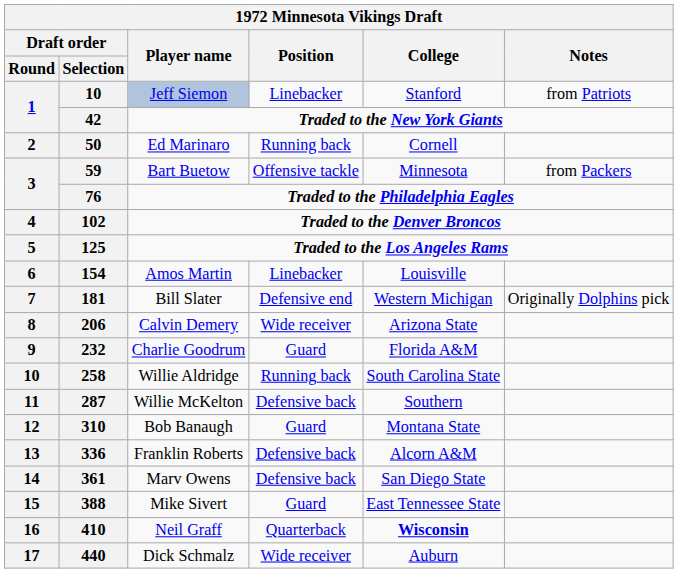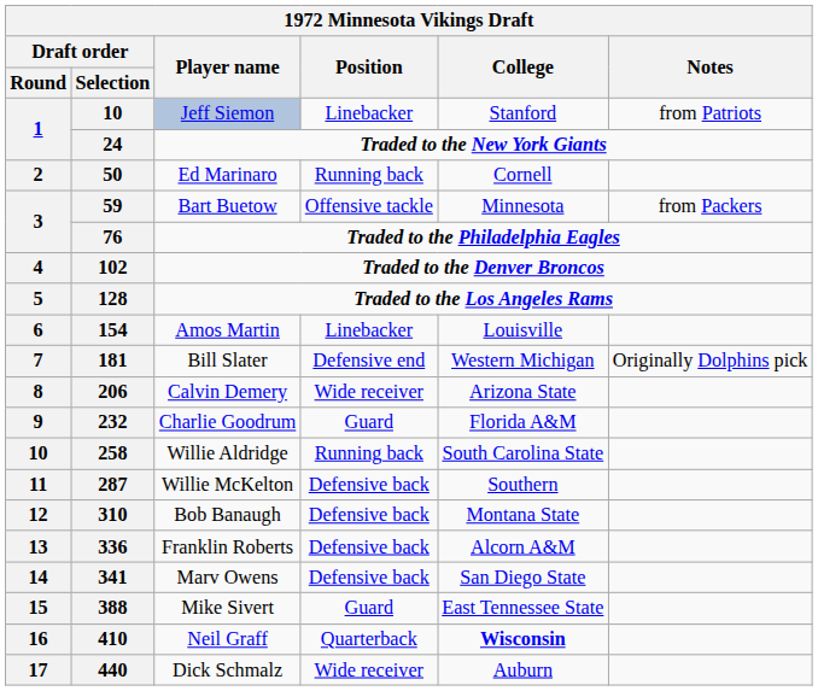Traded to the New York Giants | Draft order / Selection: 42 -> 24
Traded to the Los Angeles Rams | Draft order / Selection: 125 -> 128
Bob Banaugh | Position: Guard -> Defensive back
Marv Owens | Draft order / Selection: 361 -> 341
